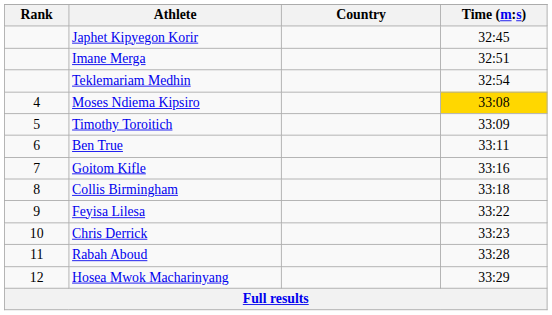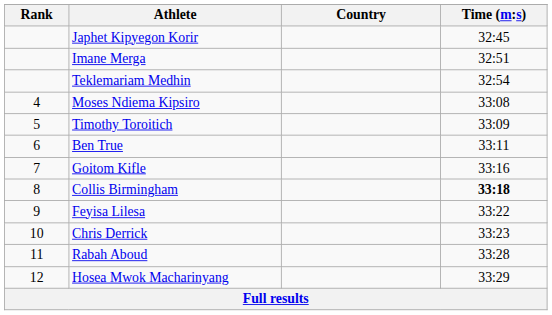Moses Ndiema Kipsiro | Time (m:s): gold background -> no background
Collis Birmingham | Time (m:s): normal -> bold
